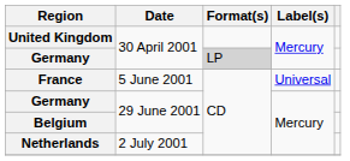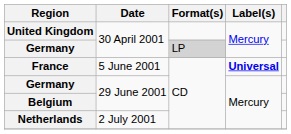France | Label(s): normal -> bold
